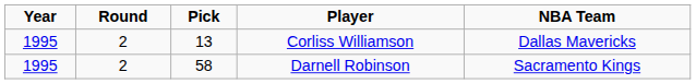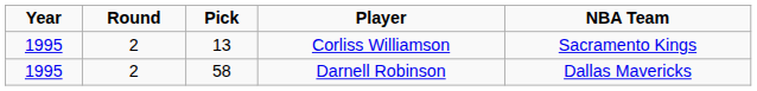Corliss Williamson | NBA Team: Dallas Mavericks -> Sacramento Kings
Darnell Robinson | NBA Team: Sacramento Kings -> Dallas Mavericks
